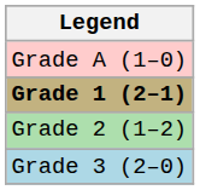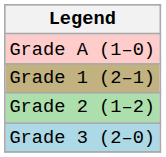row 3 | column 1: bold -> normal
